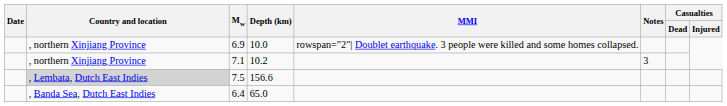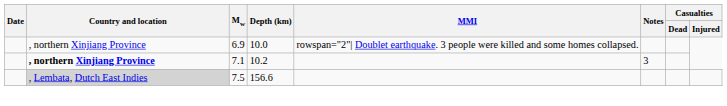7.1 | Country and location: normal -> bold
- row: , Banda Sea, Dutch East Indies | 6.4 | 65.0
